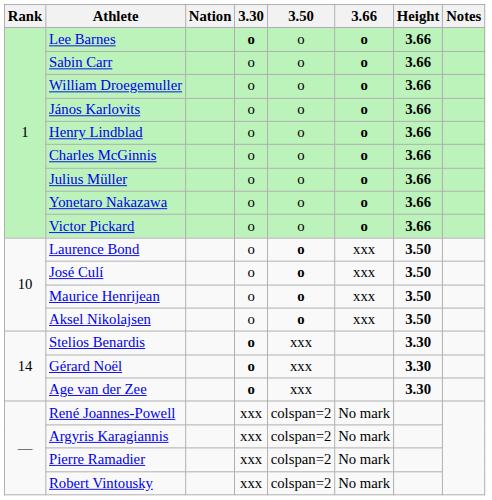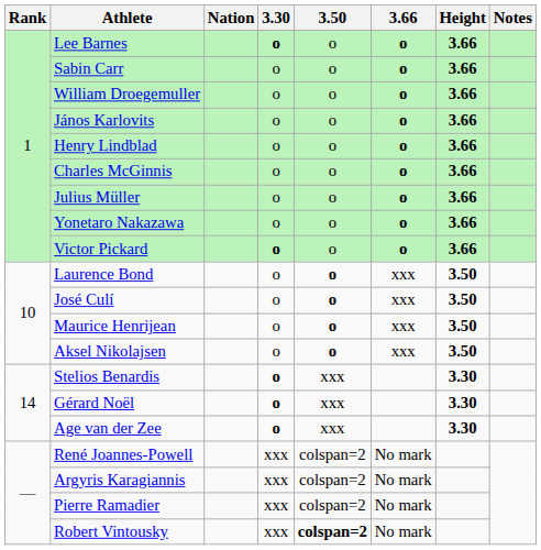Victor Pickard | 3.30: normal -> bold
Robert Vintousky | 3.50: normal -> bold
